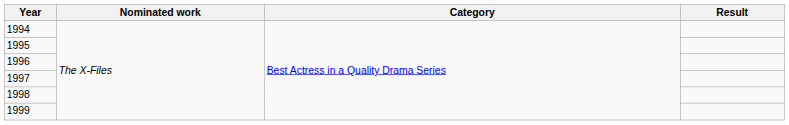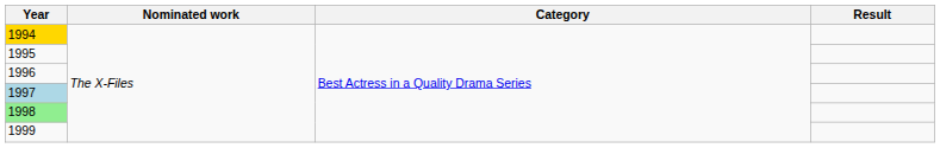1994 | Year: no background -> gold background
1997 | Year: no background -> lightblue background
1998 | Year: no background -> lightgreen background
